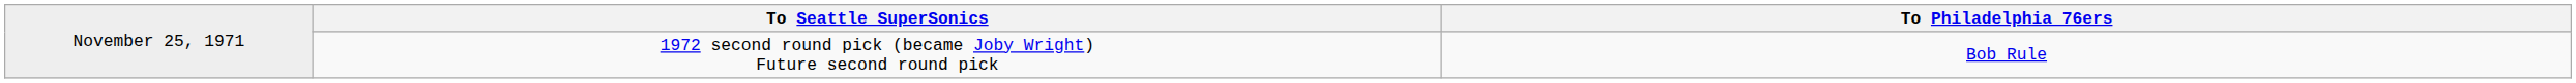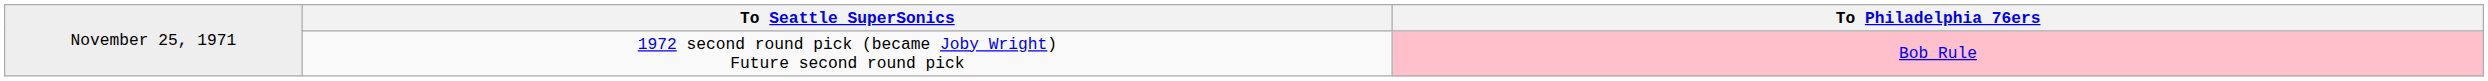row 2 | column 3: no background -> pink background
